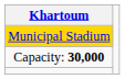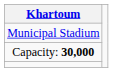Municipal Stadium | Khartoum: gold background -> no background
